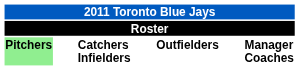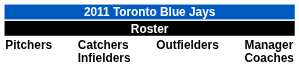Pitchers | column 1: lightgreen background -> no background
